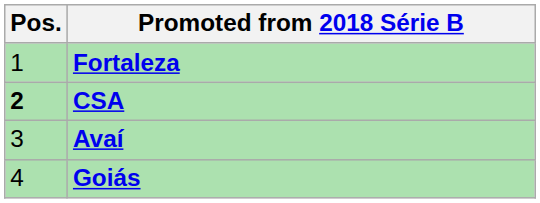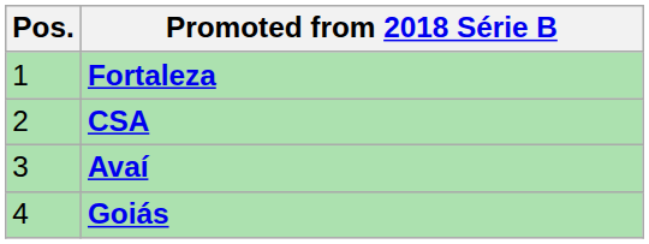CSA | Pos.: bold -> normal
